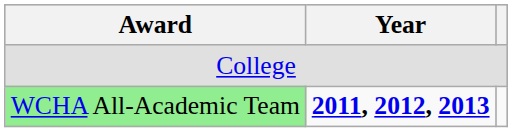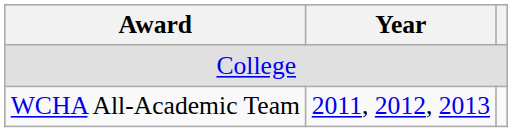WCHA All-Academic Team | Award: lightgreen background -> no background
WCHA All-Academic Team | Year: bold -> normal
